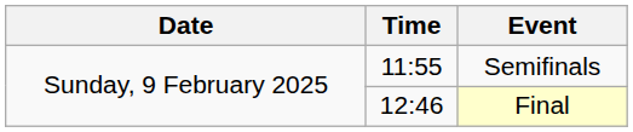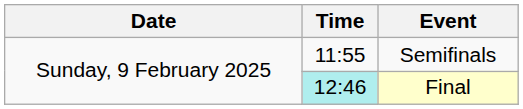Final | Time: no background -> paleturquoise background
